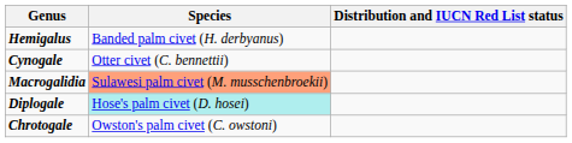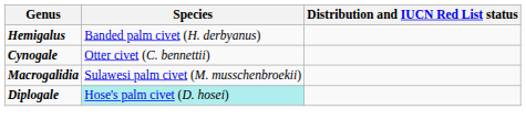Macrogalidia | Species: lightsalmon background -> no background
- row: Chrotogale | Owston's palm civet (C. owstoni)
